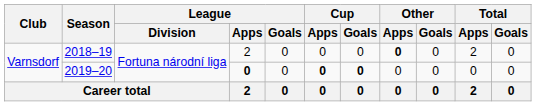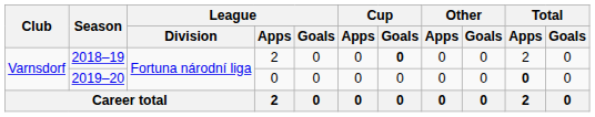2018–19 | Cup / Goals: normal -> bold
2018–19 | Other / Apps: bold -> normal
2019–20 | League / Apps: bold -> normal
2019–20 | Cup / Apps: bold -> normal
2019–20 | Cup / Goals: bold -> normal
2019–20 | Total / Apps: normal -> bold
